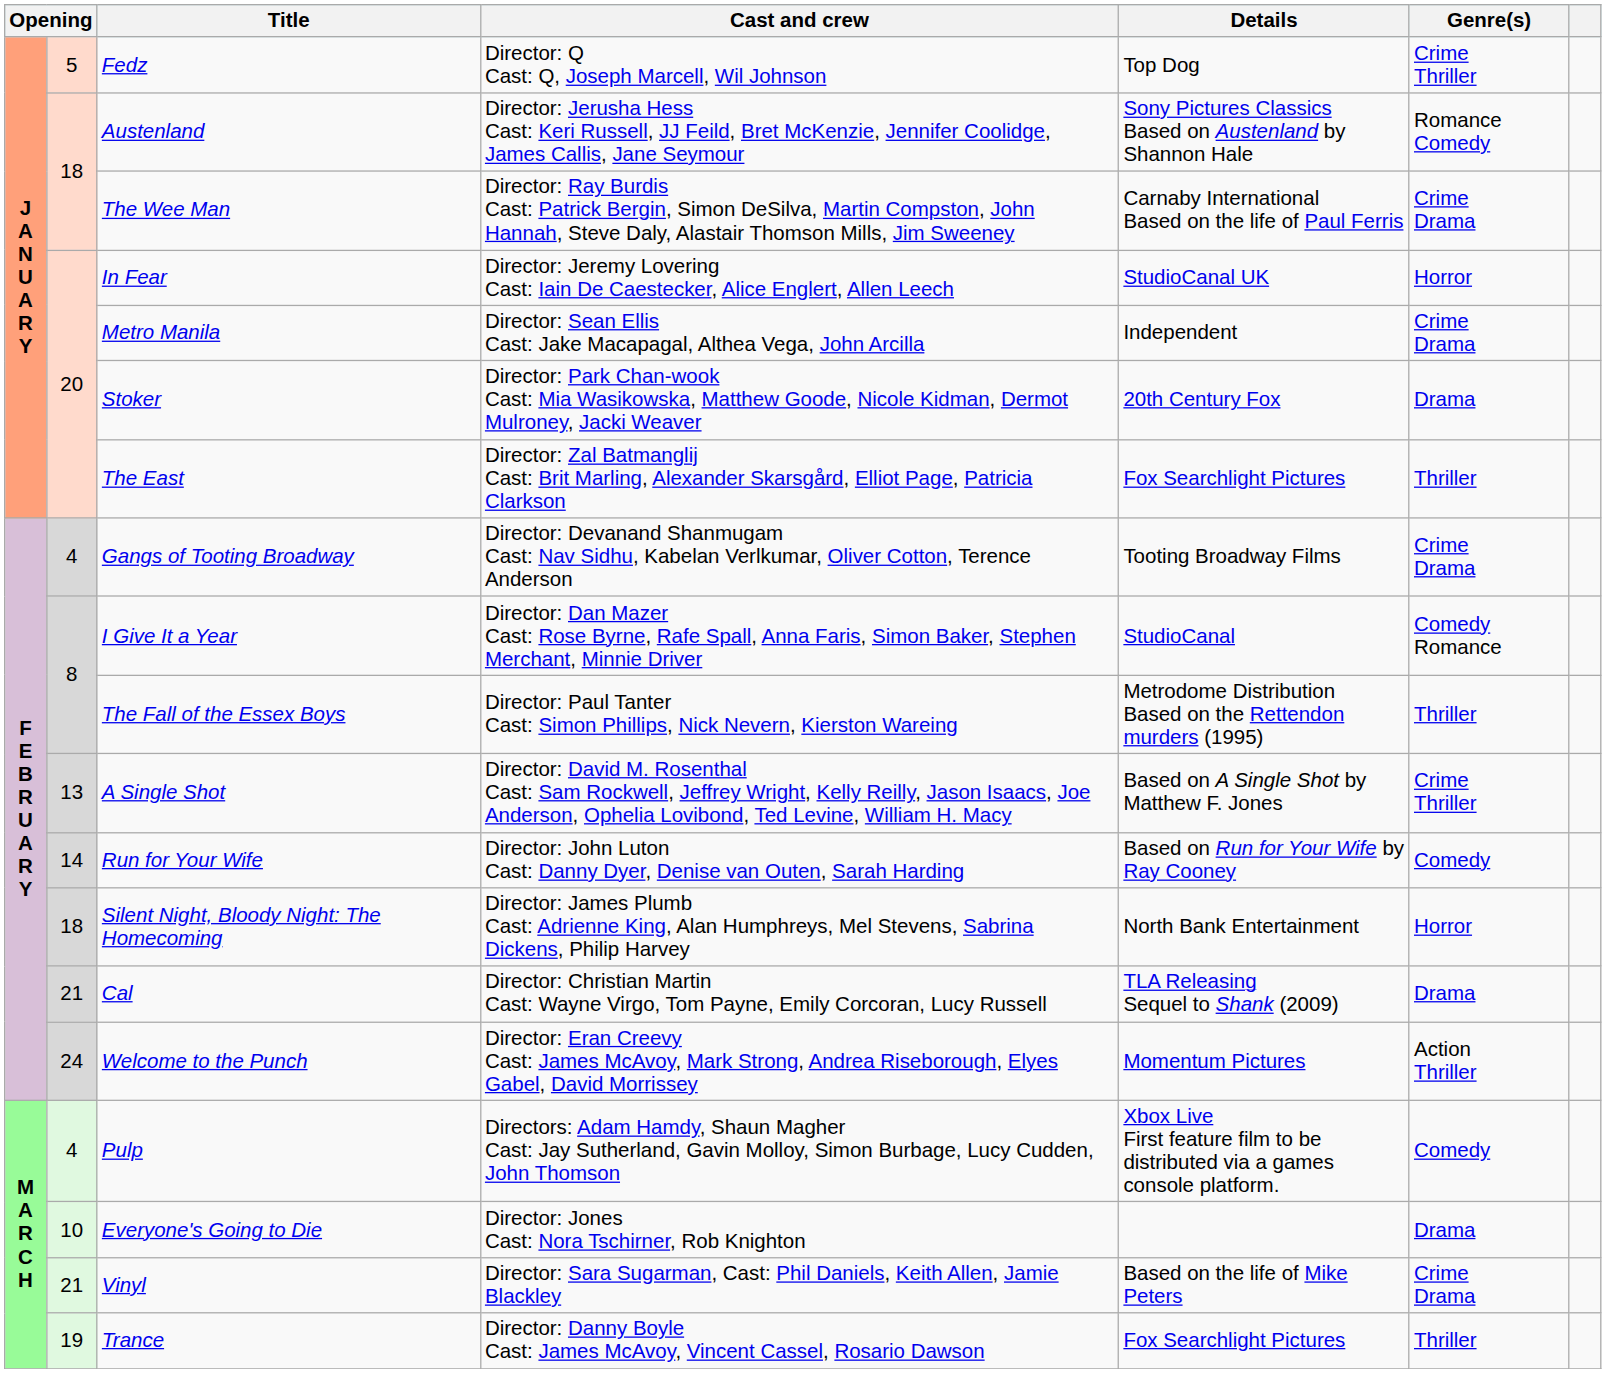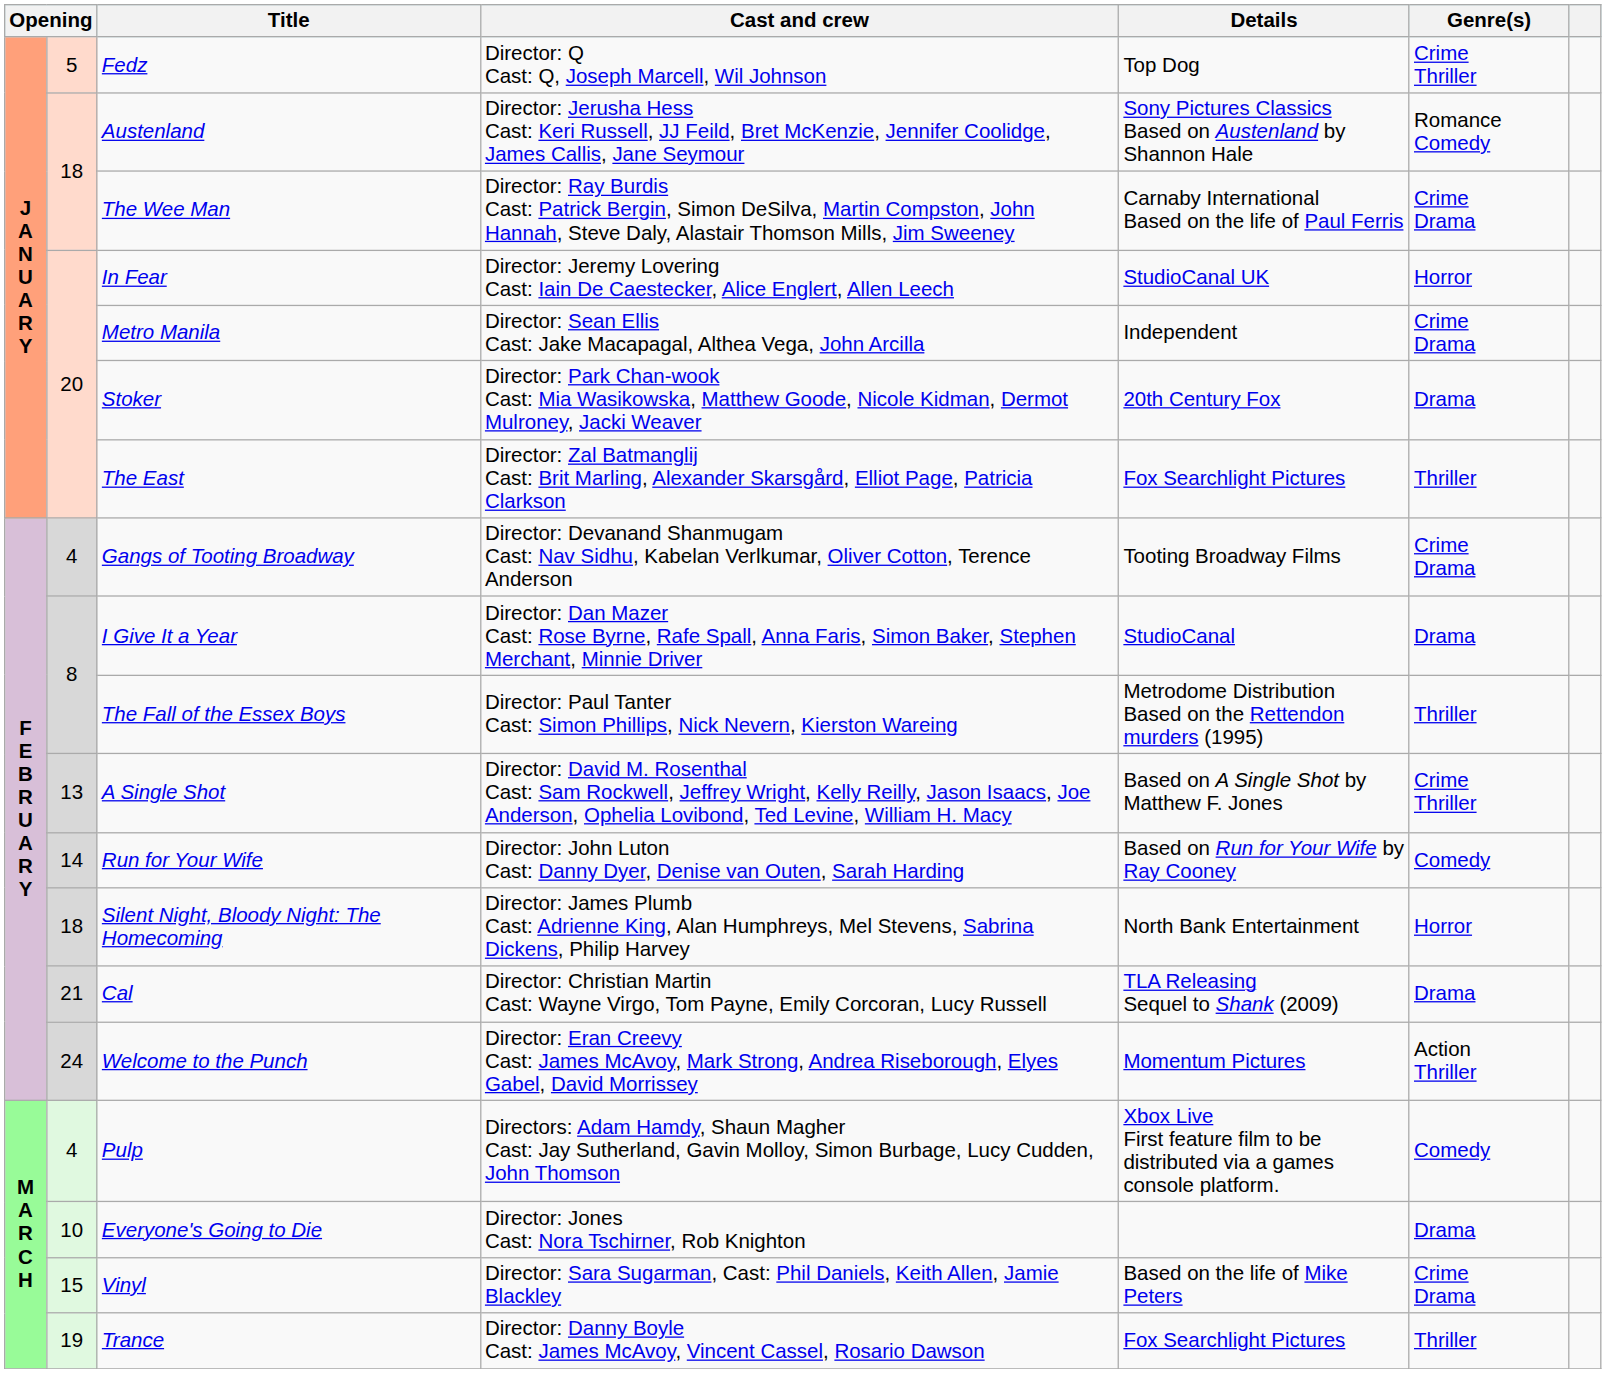I Give It a Year | Genre(s): Comedy Romance -> Drama
Vinyl | column 2: 21 -> 15
